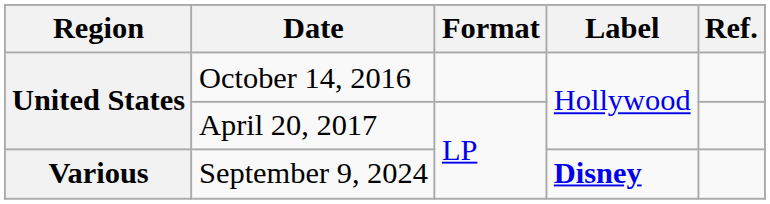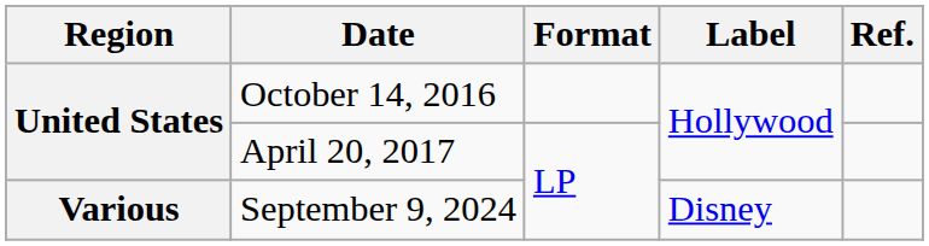September 9, 2024 | Label: bold -> normal
